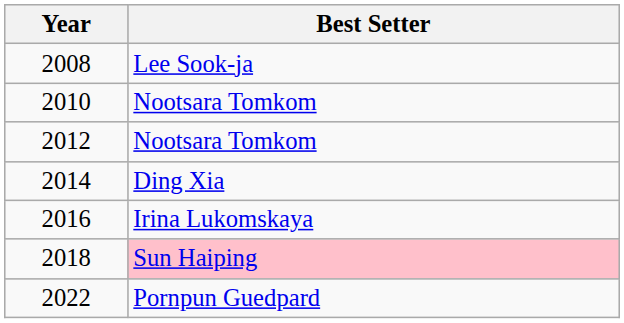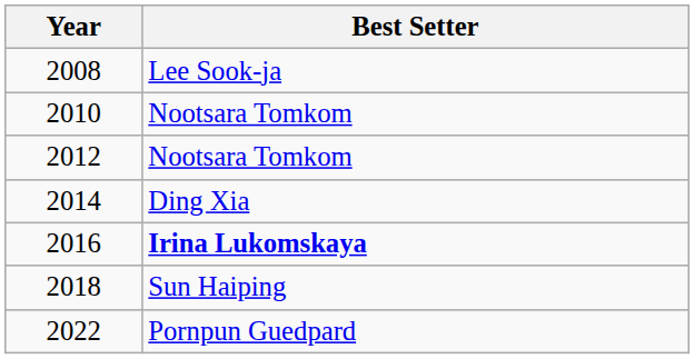2016 | Best Setter: normal -> bold
2018 | Best Setter: pink background -> no background
